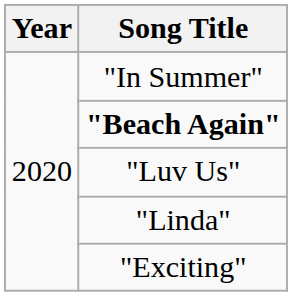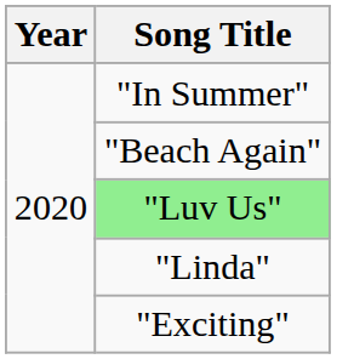"Beach Again" | Song Title: bold -> normal
"Luv Us" | Song Title: no background -> lightgreen background
